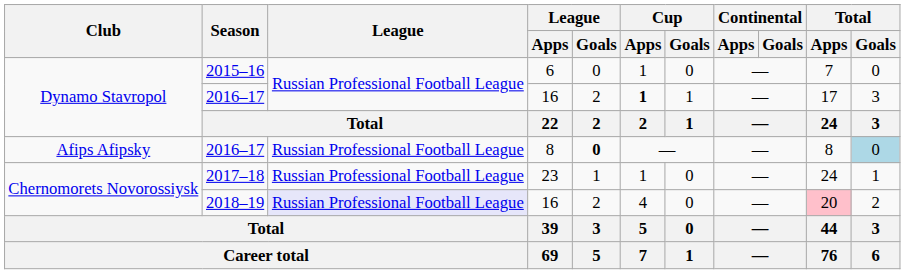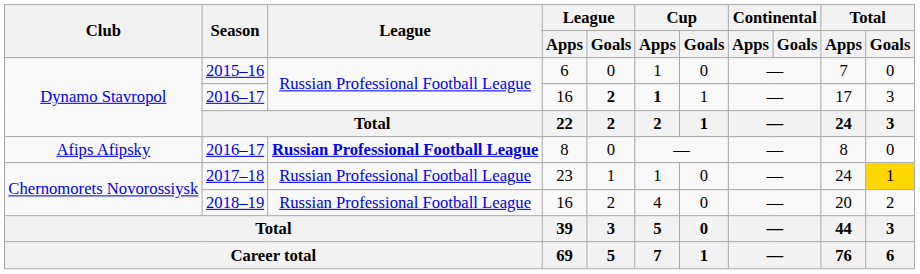2016–17 / 16 | League / Goals: normal -> bold
2016–17 / 8 | League: normal -> bold
2016–17 / 8 | League / Goals: bold -> normal
2016–17 / 8 | Total / Goals: lightblue background -> no background
2017–18 | Total / Goals: no background -> gold background
2018–19 | League: lavender background -> no background
2018–19 | Total / Apps: pink background -> no background
